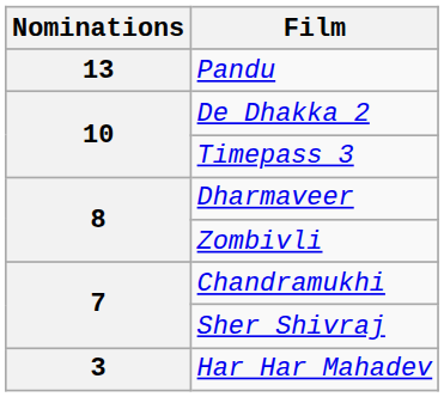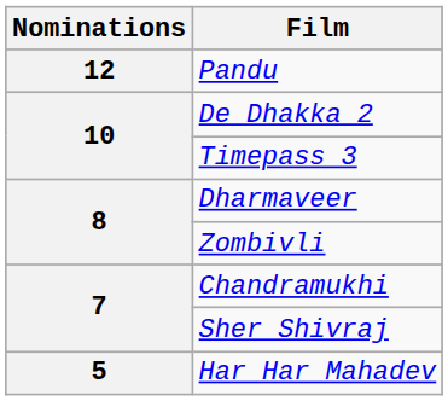Pandu | Nominations: 13 -> 12
Har Har Mahadev | Nominations: 3 -> 5
